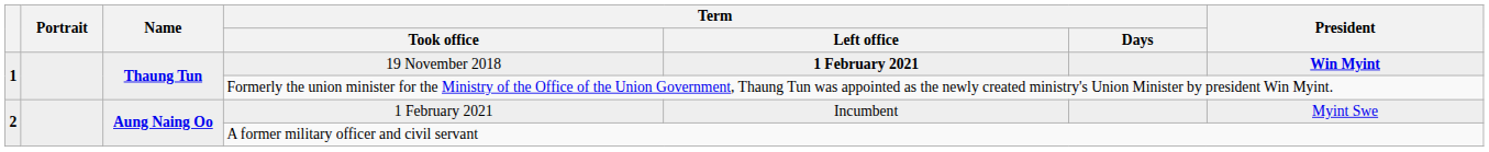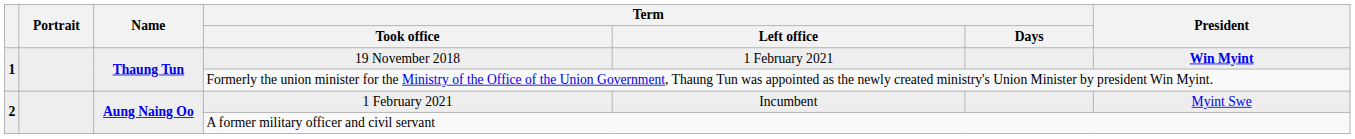19 November 2018 | Term / Left office: bold -> normal
